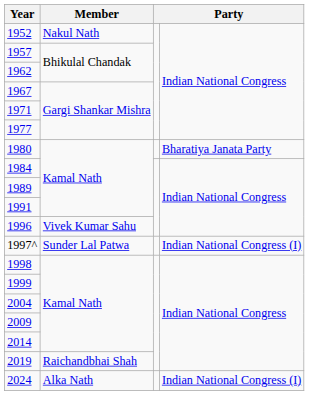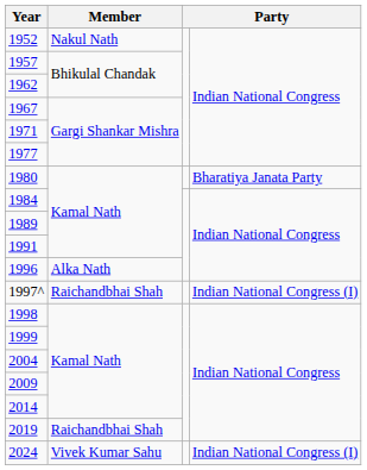1996 | Member: Vivek Kumar Sahu -> Alka Nath
1997^ | Member: Sunder Lal Patwa -> Raichandbhai Shah
2024 | Member: Alka Nath -> Vivek Kumar Sahu
